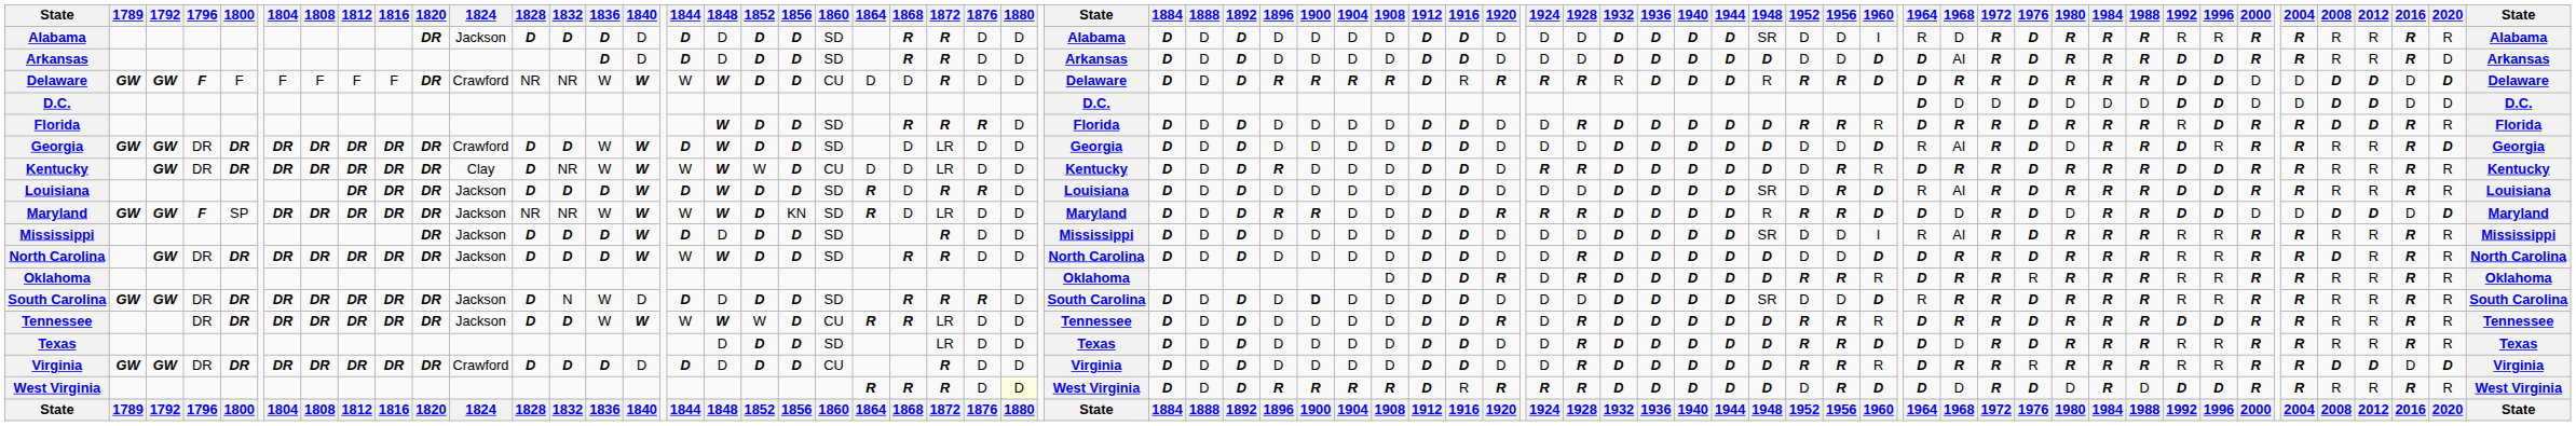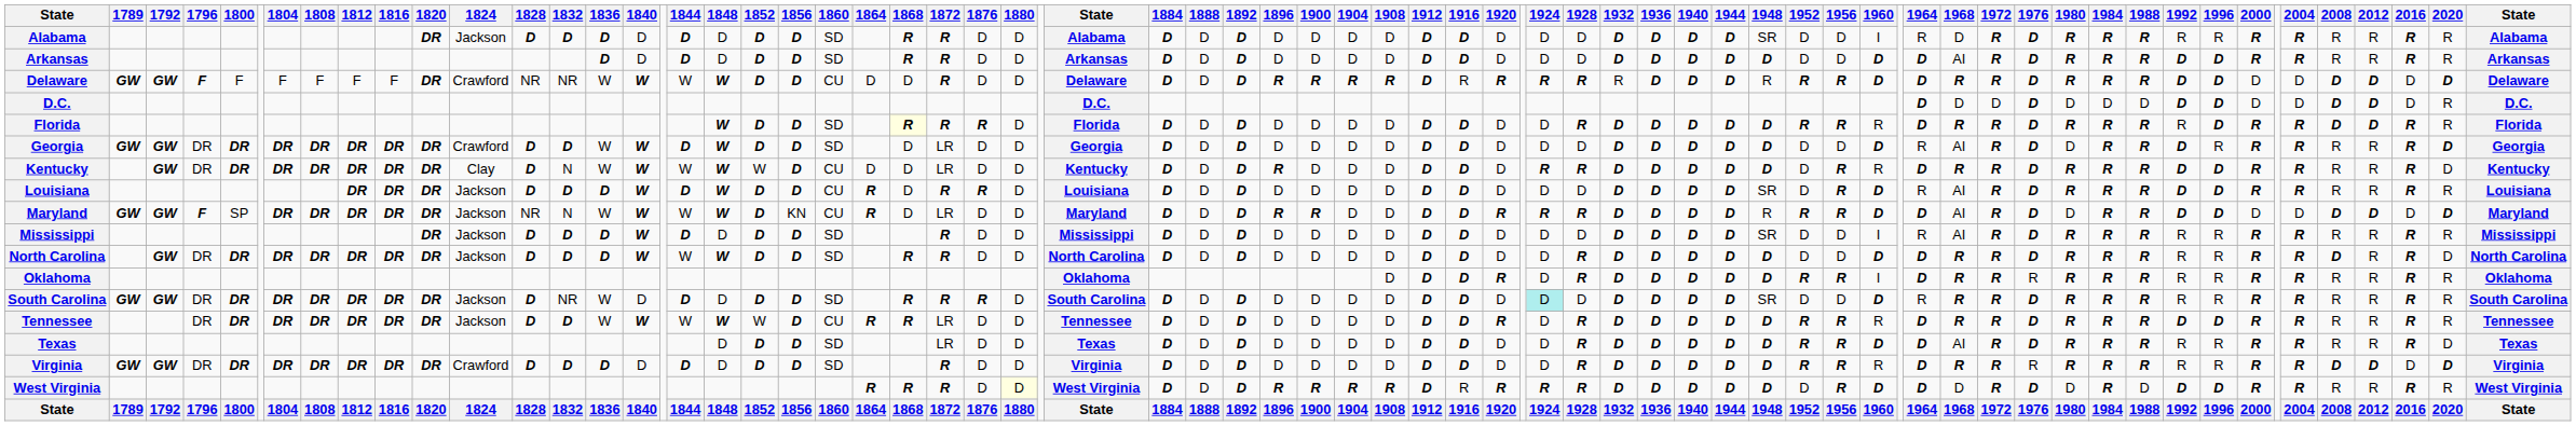row 3 | 2020: D -> R
row 5 | 2020: D -> R
row 6 | 1868: no background -> lightyellow background
row 8 | 1832: NR -> N
row 8 | 2020: R -> D
row 9 | 1860: SD -> CU
row 10 | 1832: NR -> N
row 10 | 1860: SD -> CU
row 10 | 1968: D -> AI
row 12 | 2020: R -> D
row 13 | 1960: R -> I
row 14 | 1832: N -> NR
row 14 | 1900: bold -> normal
row 14 | 1924: no background -> paleturquoise background
row 16 | 1968: D -> AI
row 16 | 2020: R -> D
row 17 | 1860: CU -> SD
